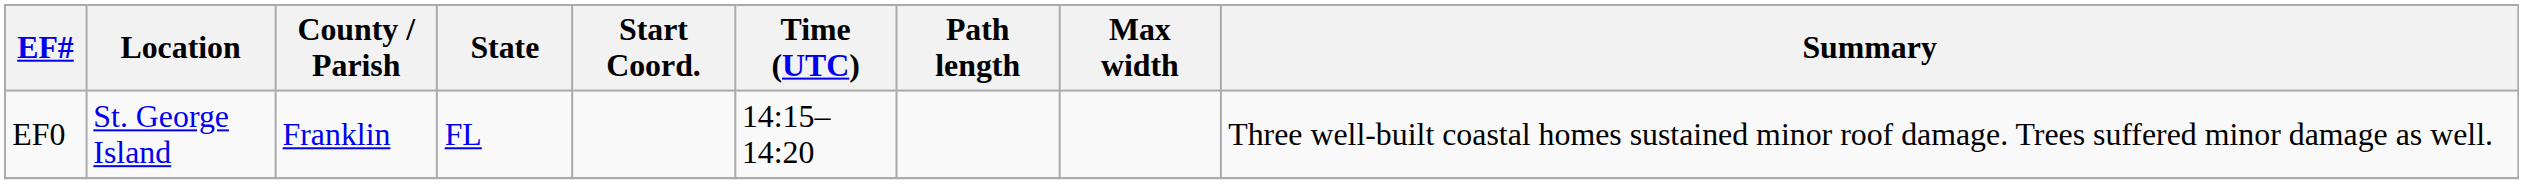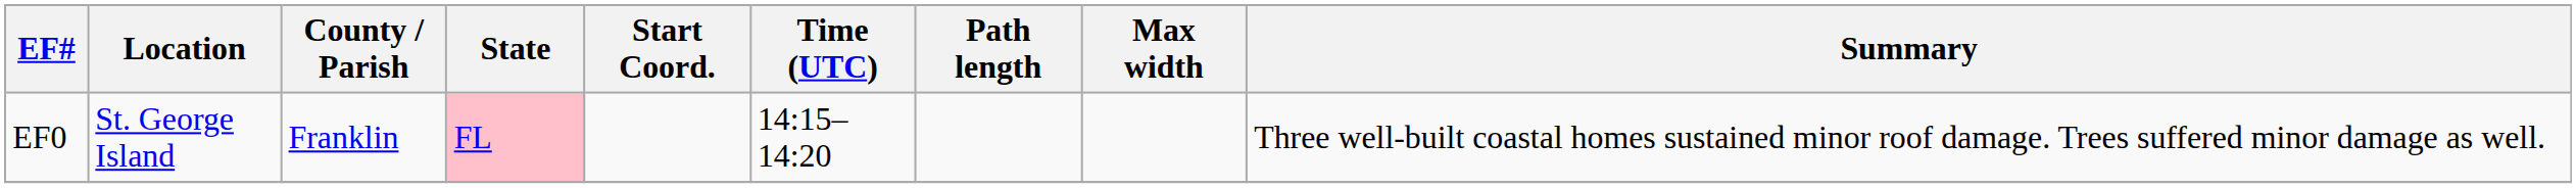EF0 | State: no background -> pink background
